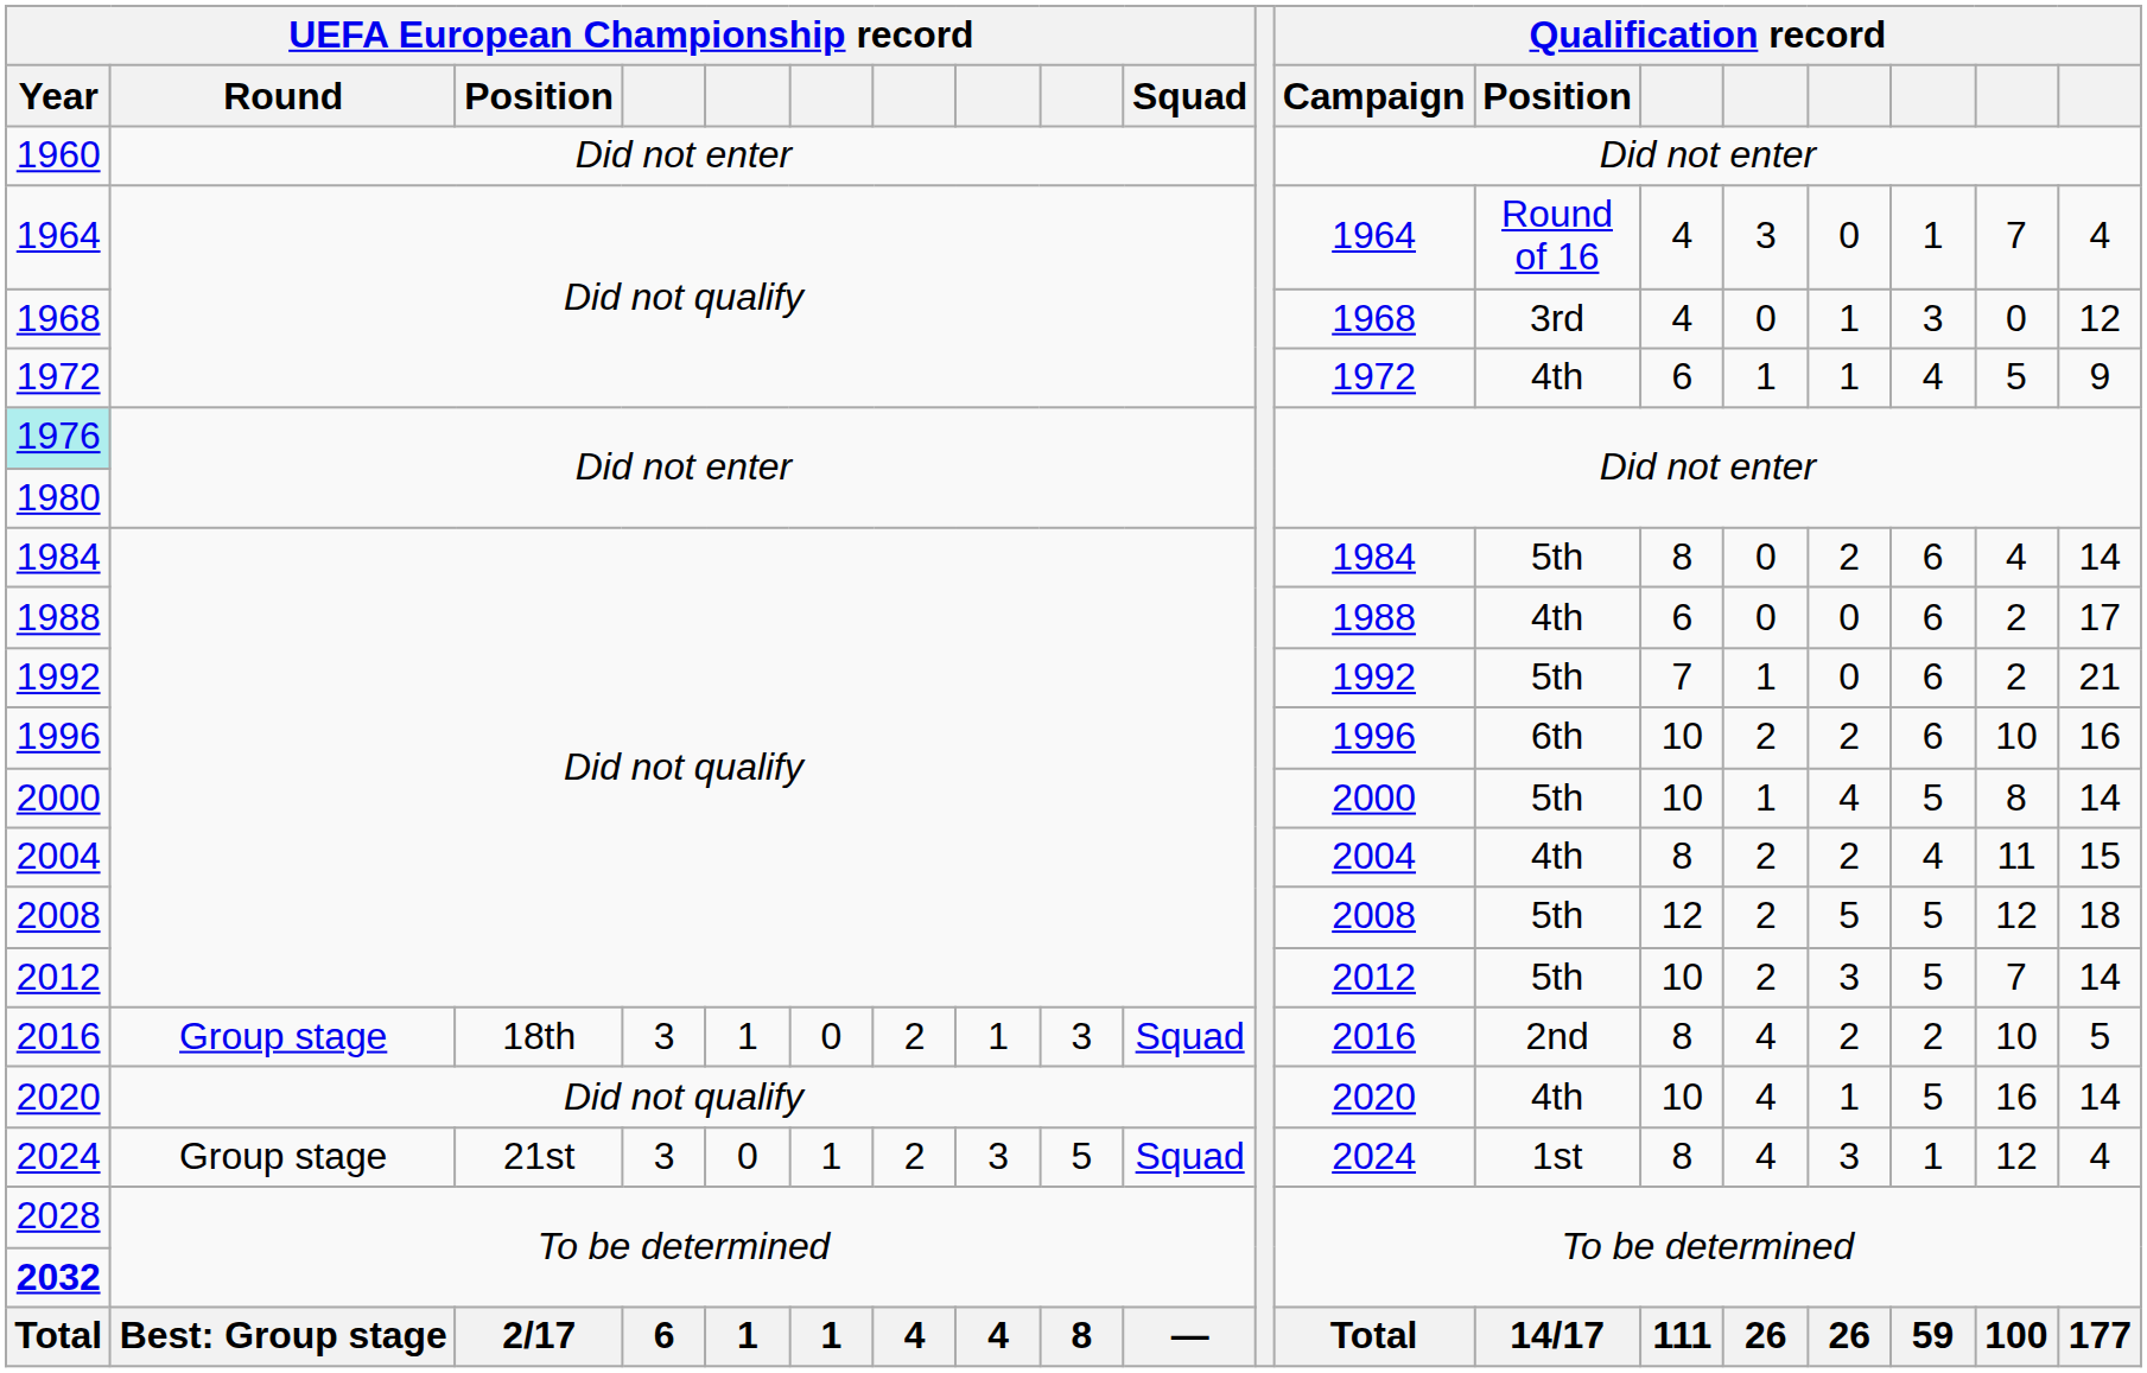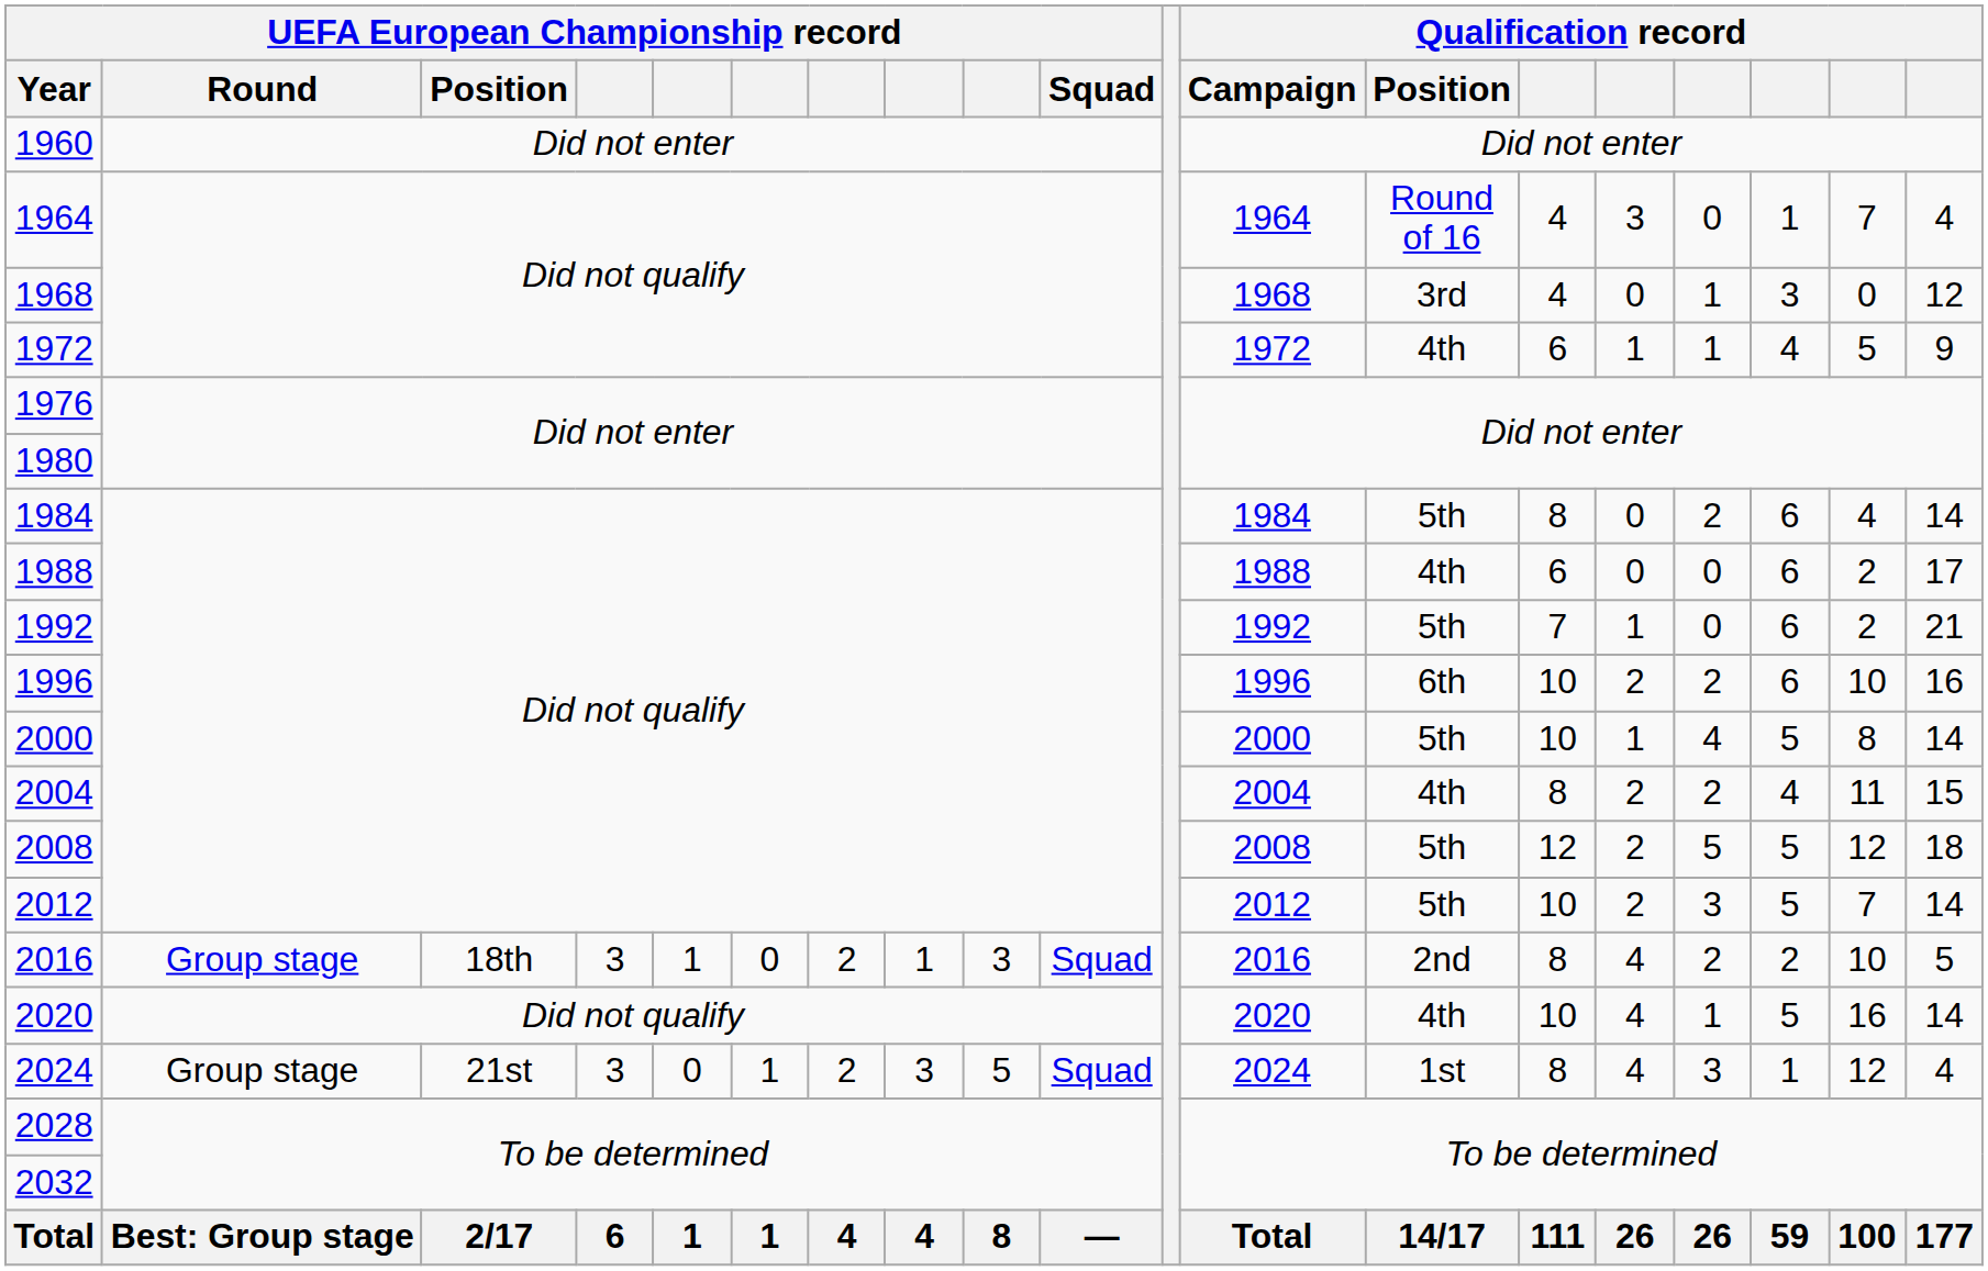1976 | UEFA European Championship record / Year: paleturquoise background -> no background
2032 | UEFA European Championship record / Year: bold -> normal
